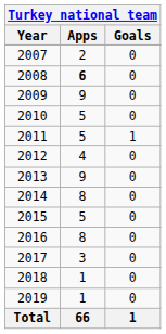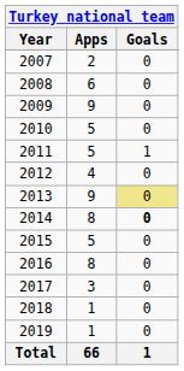2008 | Apps: bold -> normal
2013 | Goals: no background -> khaki background
2014 | Goals: normal -> bold
